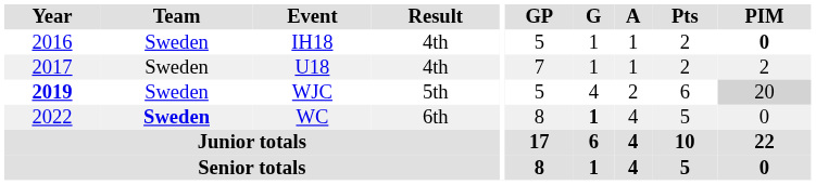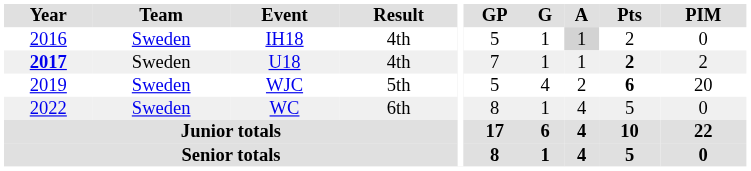IH18 | A: no background -> lightgrey background
IH18 | PIM: bold -> normal
U18 | Year: normal -> bold
U18 | Pts: normal -> bold
WJC | Year: bold -> normal
WJC | Pts: normal -> bold
WJC | PIM: lightgrey background -> no background
WC | Team: bold -> normal
WC | G: bold -> normal
